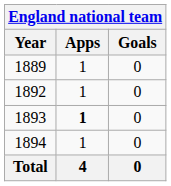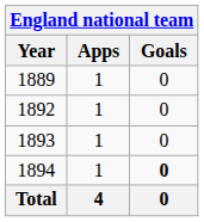1893 | Apps: bold -> normal
1894 | Goals: normal -> bold
